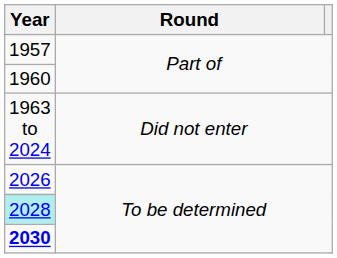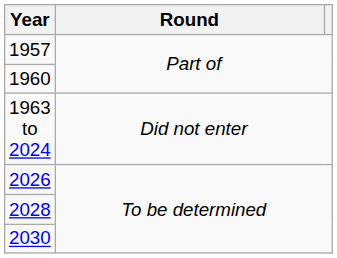2028 | Year: paleturquoise background -> no background
2030 | Year: bold -> normal
